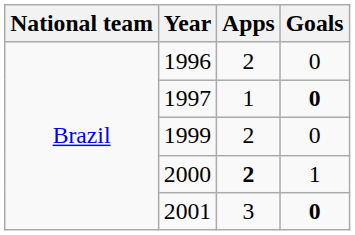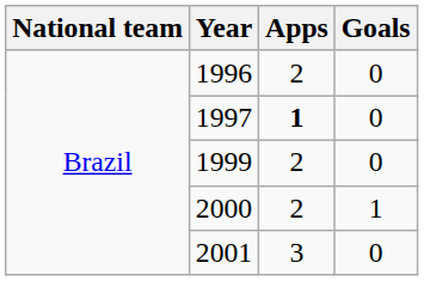1997 | Apps: normal -> bold
1997 | Goals: bold -> normal
2000 | Apps: bold -> normal
2001 | Goals: bold -> normal
